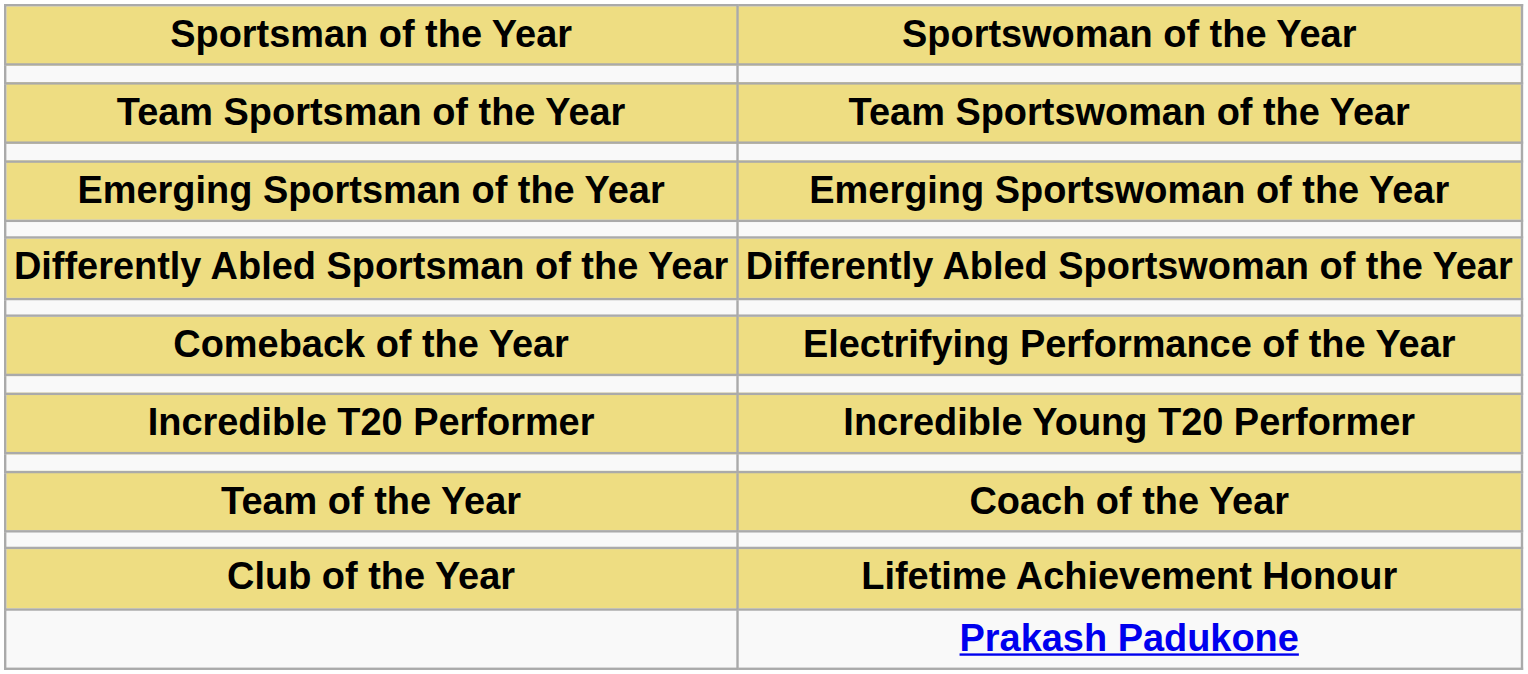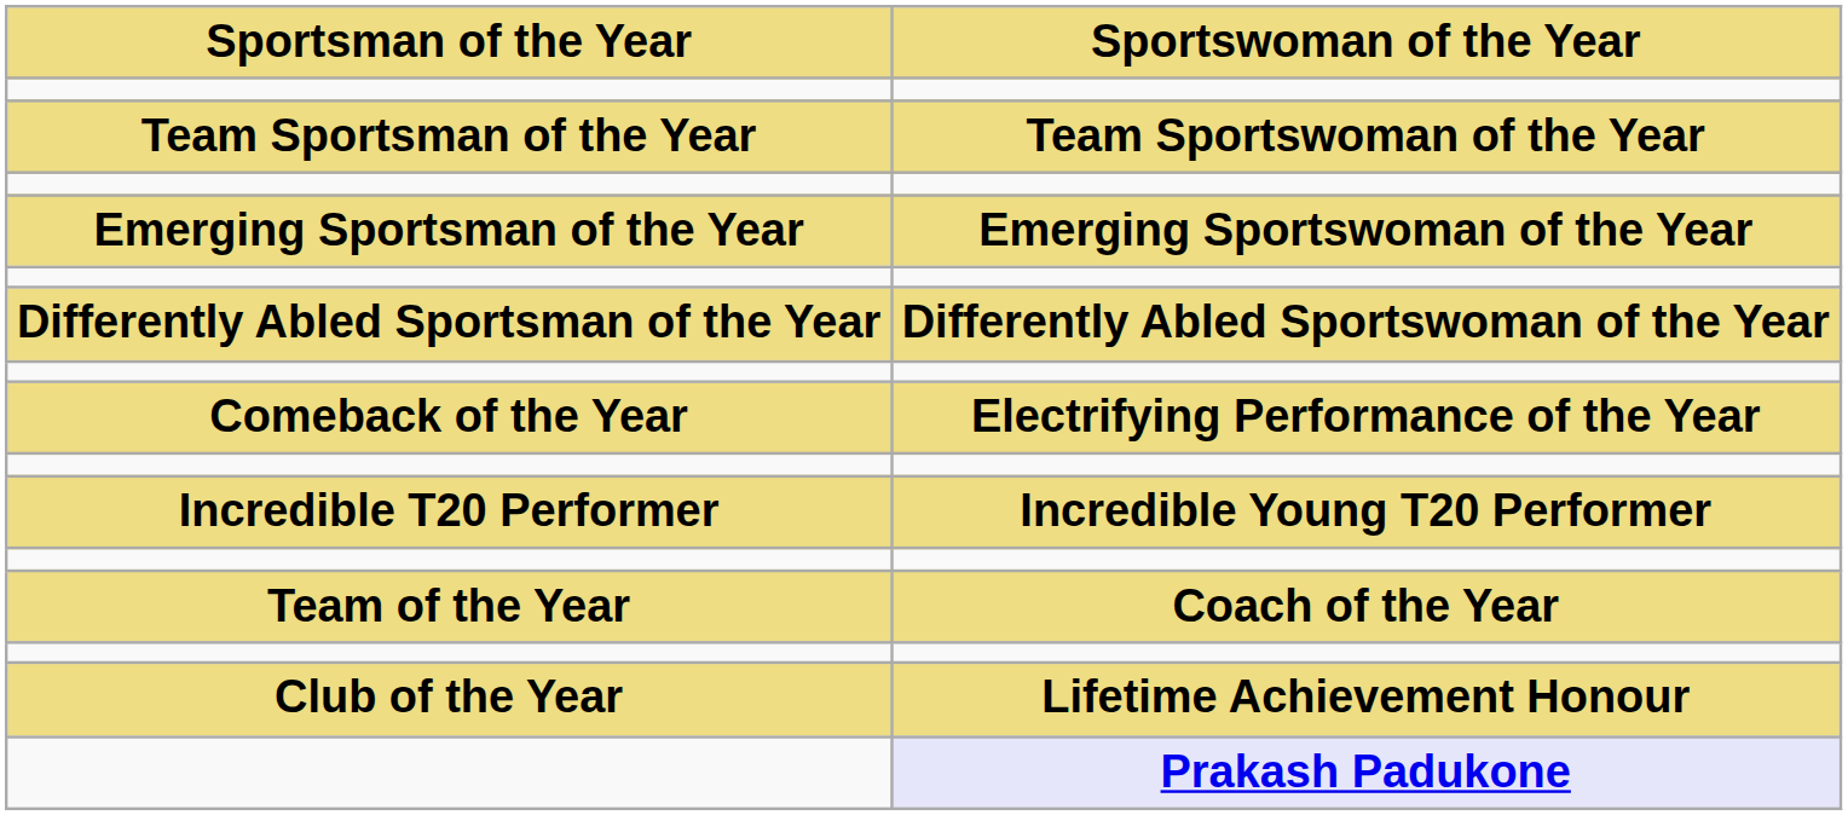row 16 | Sportswoman of the Year: no background -> lavender background
